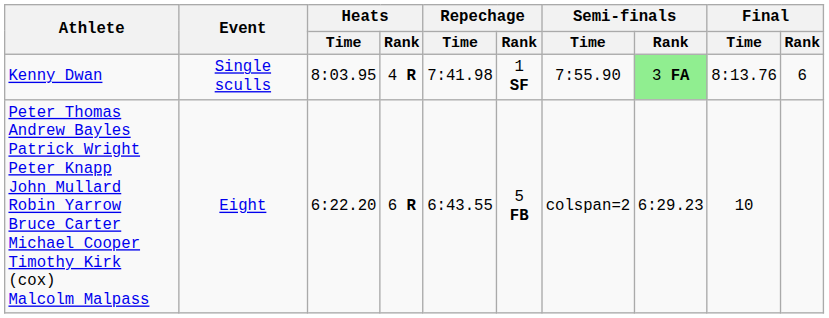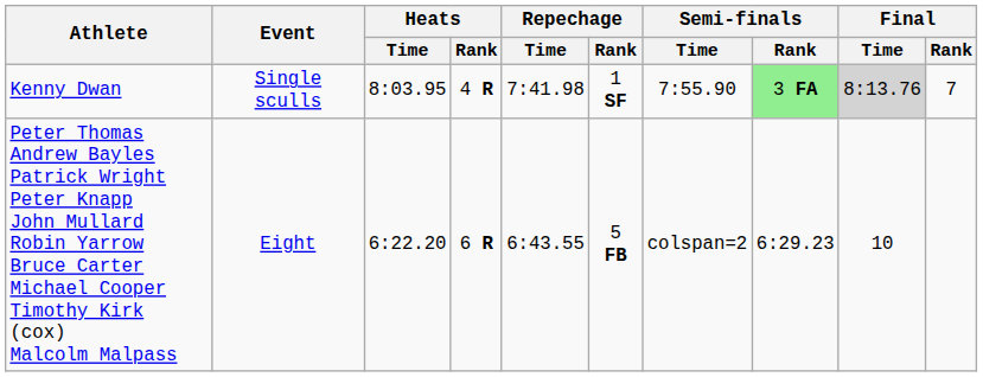Kenny Dwan | Final / Time: no background -> lightgrey background
Kenny Dwan | Final / Rank: 6 -> 7
